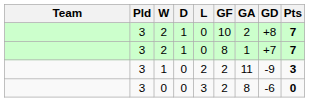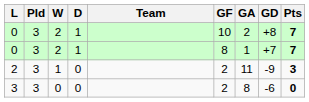columns swapped: Team <-> L
